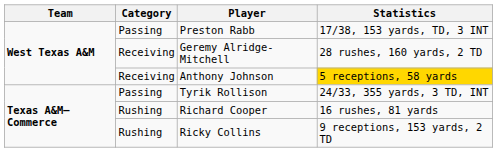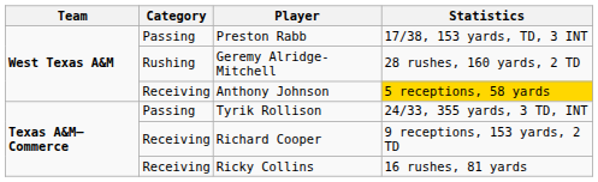Geremy Alridge-Mitchell | Category: Receiving -> Rushing
Richard Cooper | Category: Rushing -> Receiving
Richard Cooper | Statistics: 16 rushes, 81 yards -> 9 receptions, 153 yards, 2 TD
Ricky Collins | Category: Rushing -> Receiving
Ricky Collins | Statistics: 9 receptions, 153 yards, 2 TD -> 16 rushes, 81 yards
